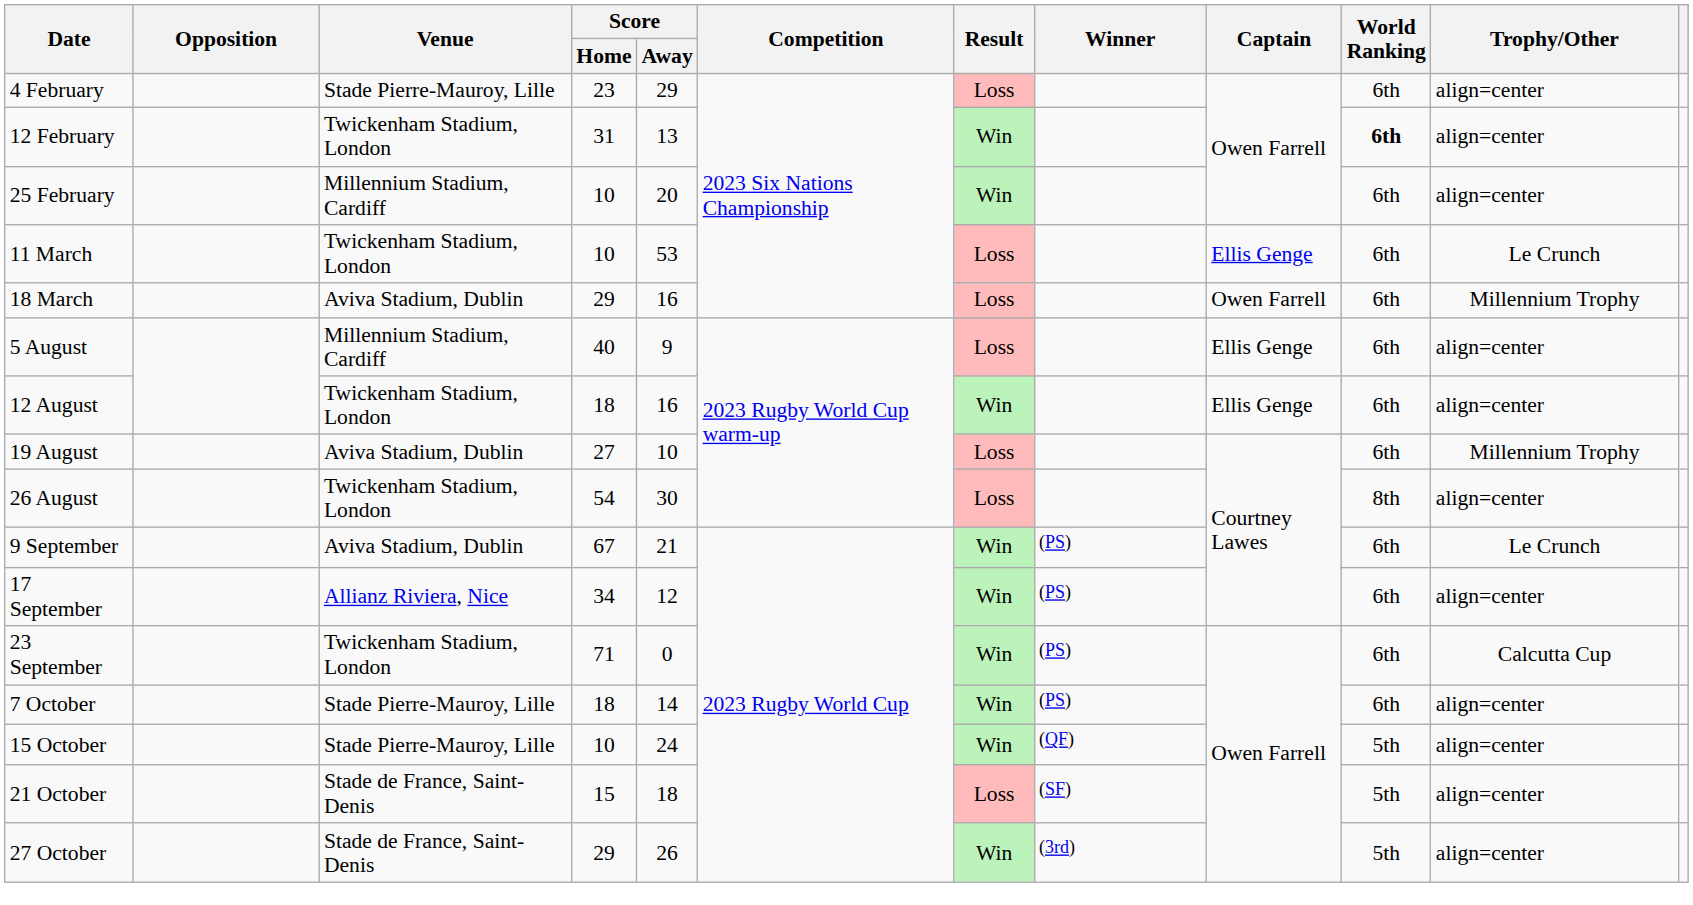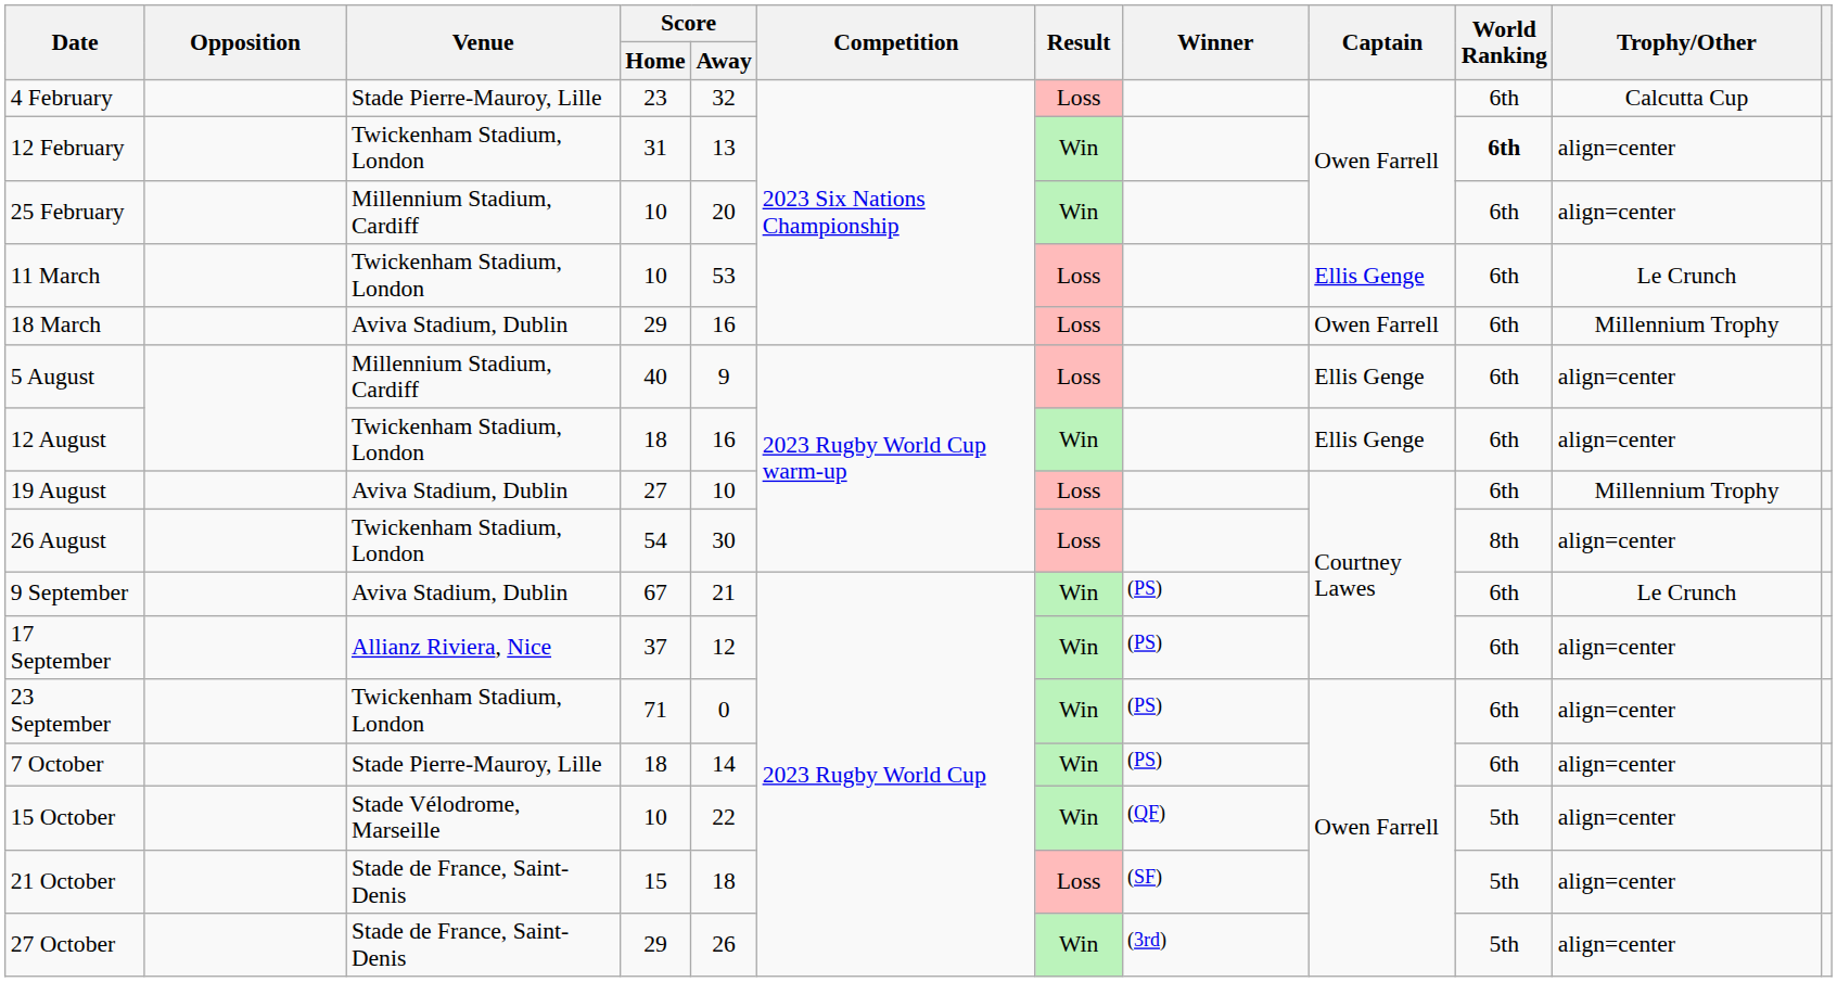4 February | Score / Away: 29 -> 32
4 February | Trophy/Other: align=center -> Calcutta Cup
17 September | Score / Home: 34 -> 37
23 September | Trophy/Other: Calcutta Cup -> align=center
15 October | Venue: Stade Pierre-Mauroy, Lille -> Stade Vélodrome, Marseille
15 October | Score / Away: 24 -> 22
